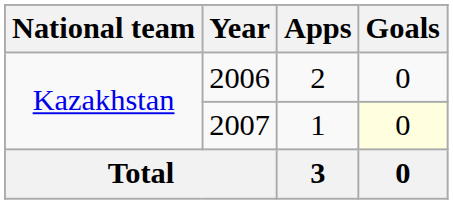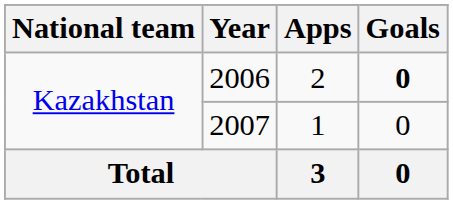2006 | Goals: normal -> bold
2007 | Goals: lightyellow background -> no background
